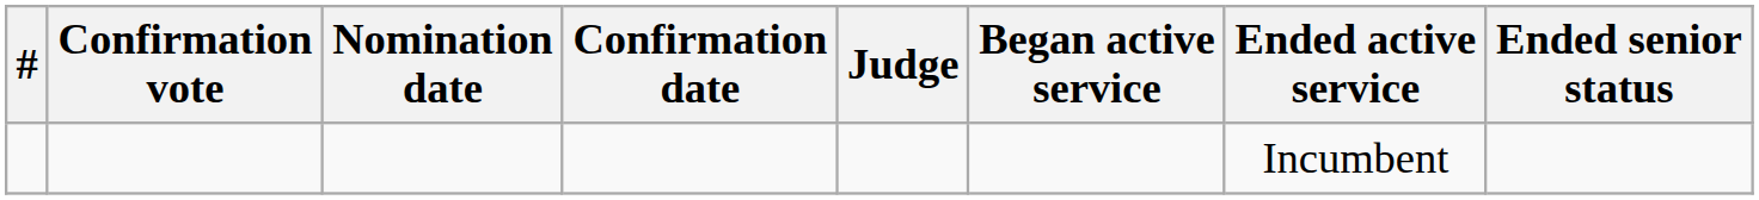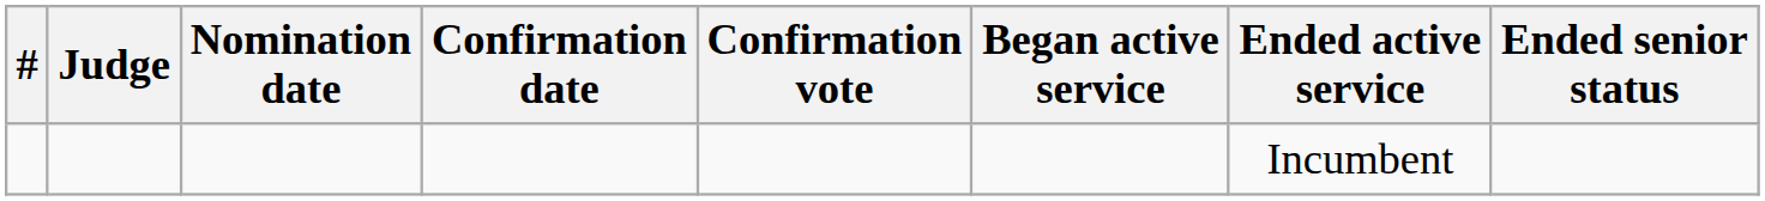columns swapped: Judge <-> Confirmation vote
